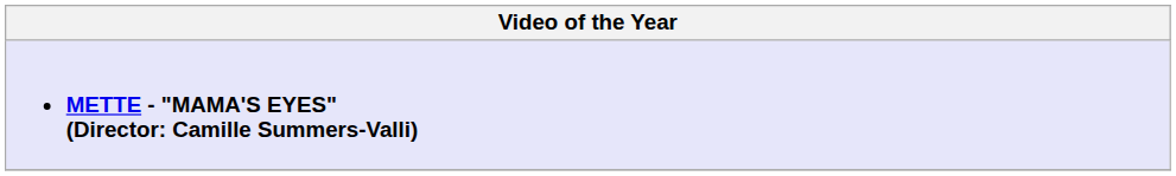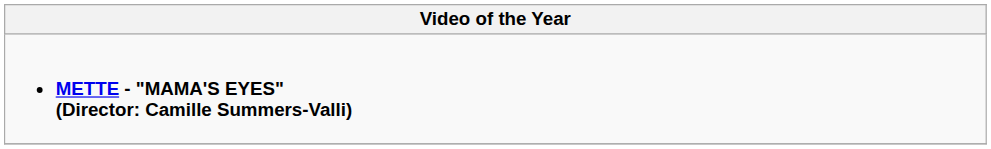row 2 | column 1: lavender background -> no background
